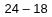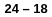row 1 | column 1: normal -> bold
